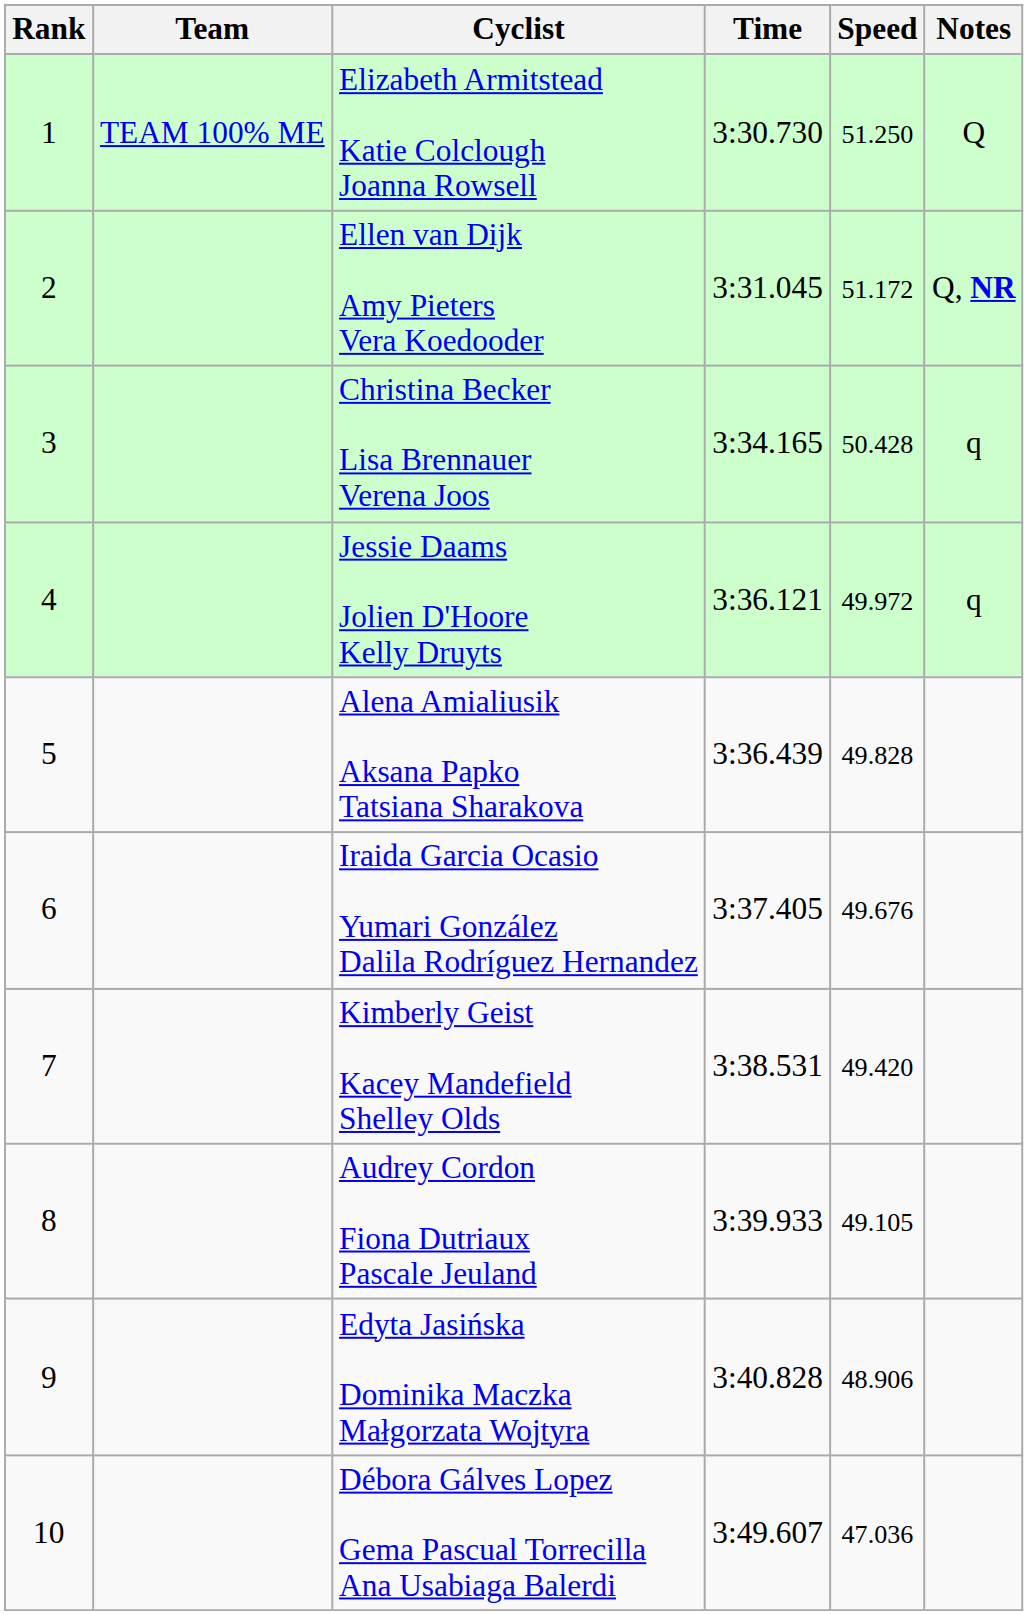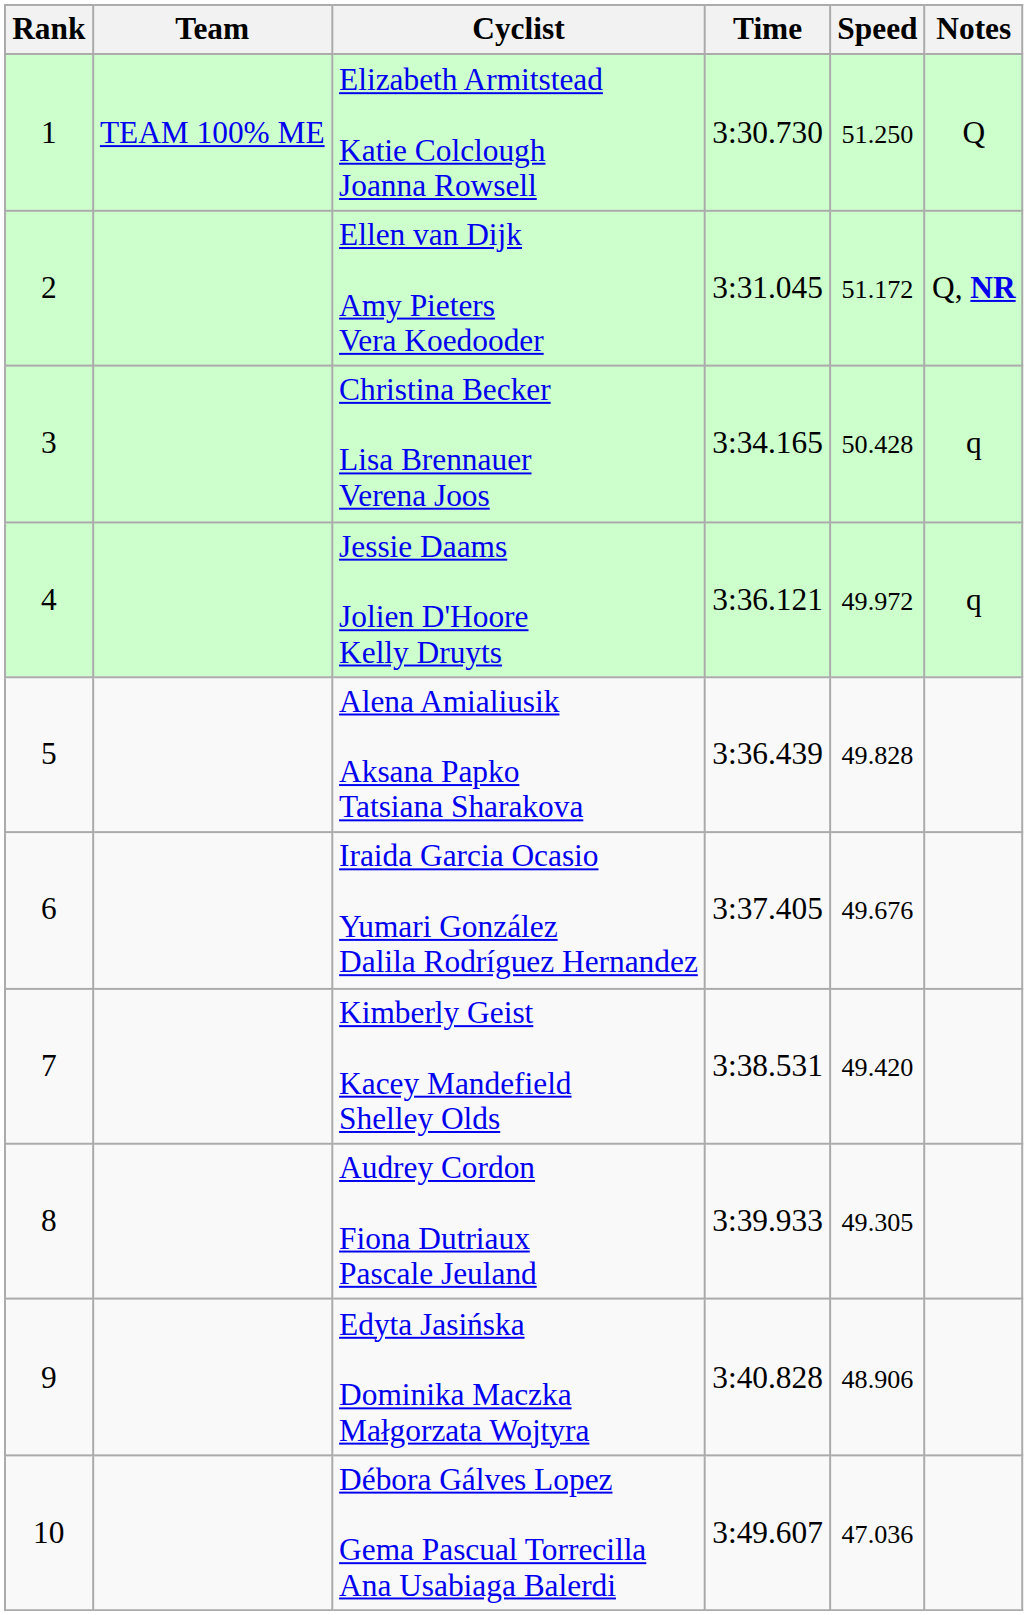Audrey Cordon Fiona Dutriaux Pascale Jeuland | Speed: 49.105 -> 49.305
